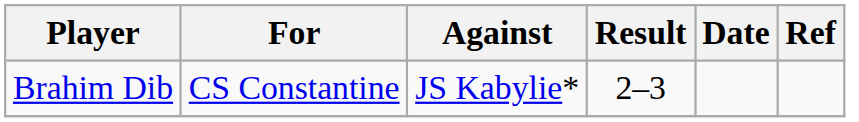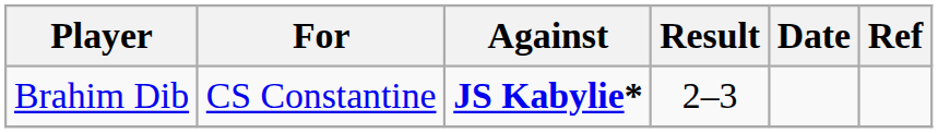Brahim Dib | Against: normal -> bold
